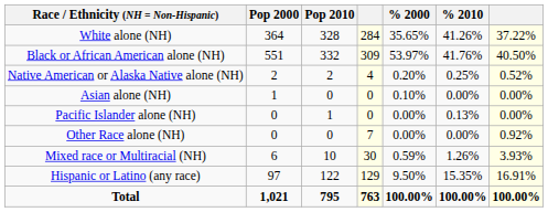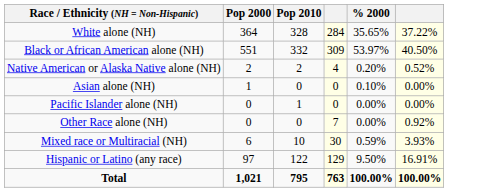- column: % 2010 | 41.26% | 41.76% | 0.25% | 0.00% | 0.13% | 0.00% | 1.26% | 15.35% | 100.00%
